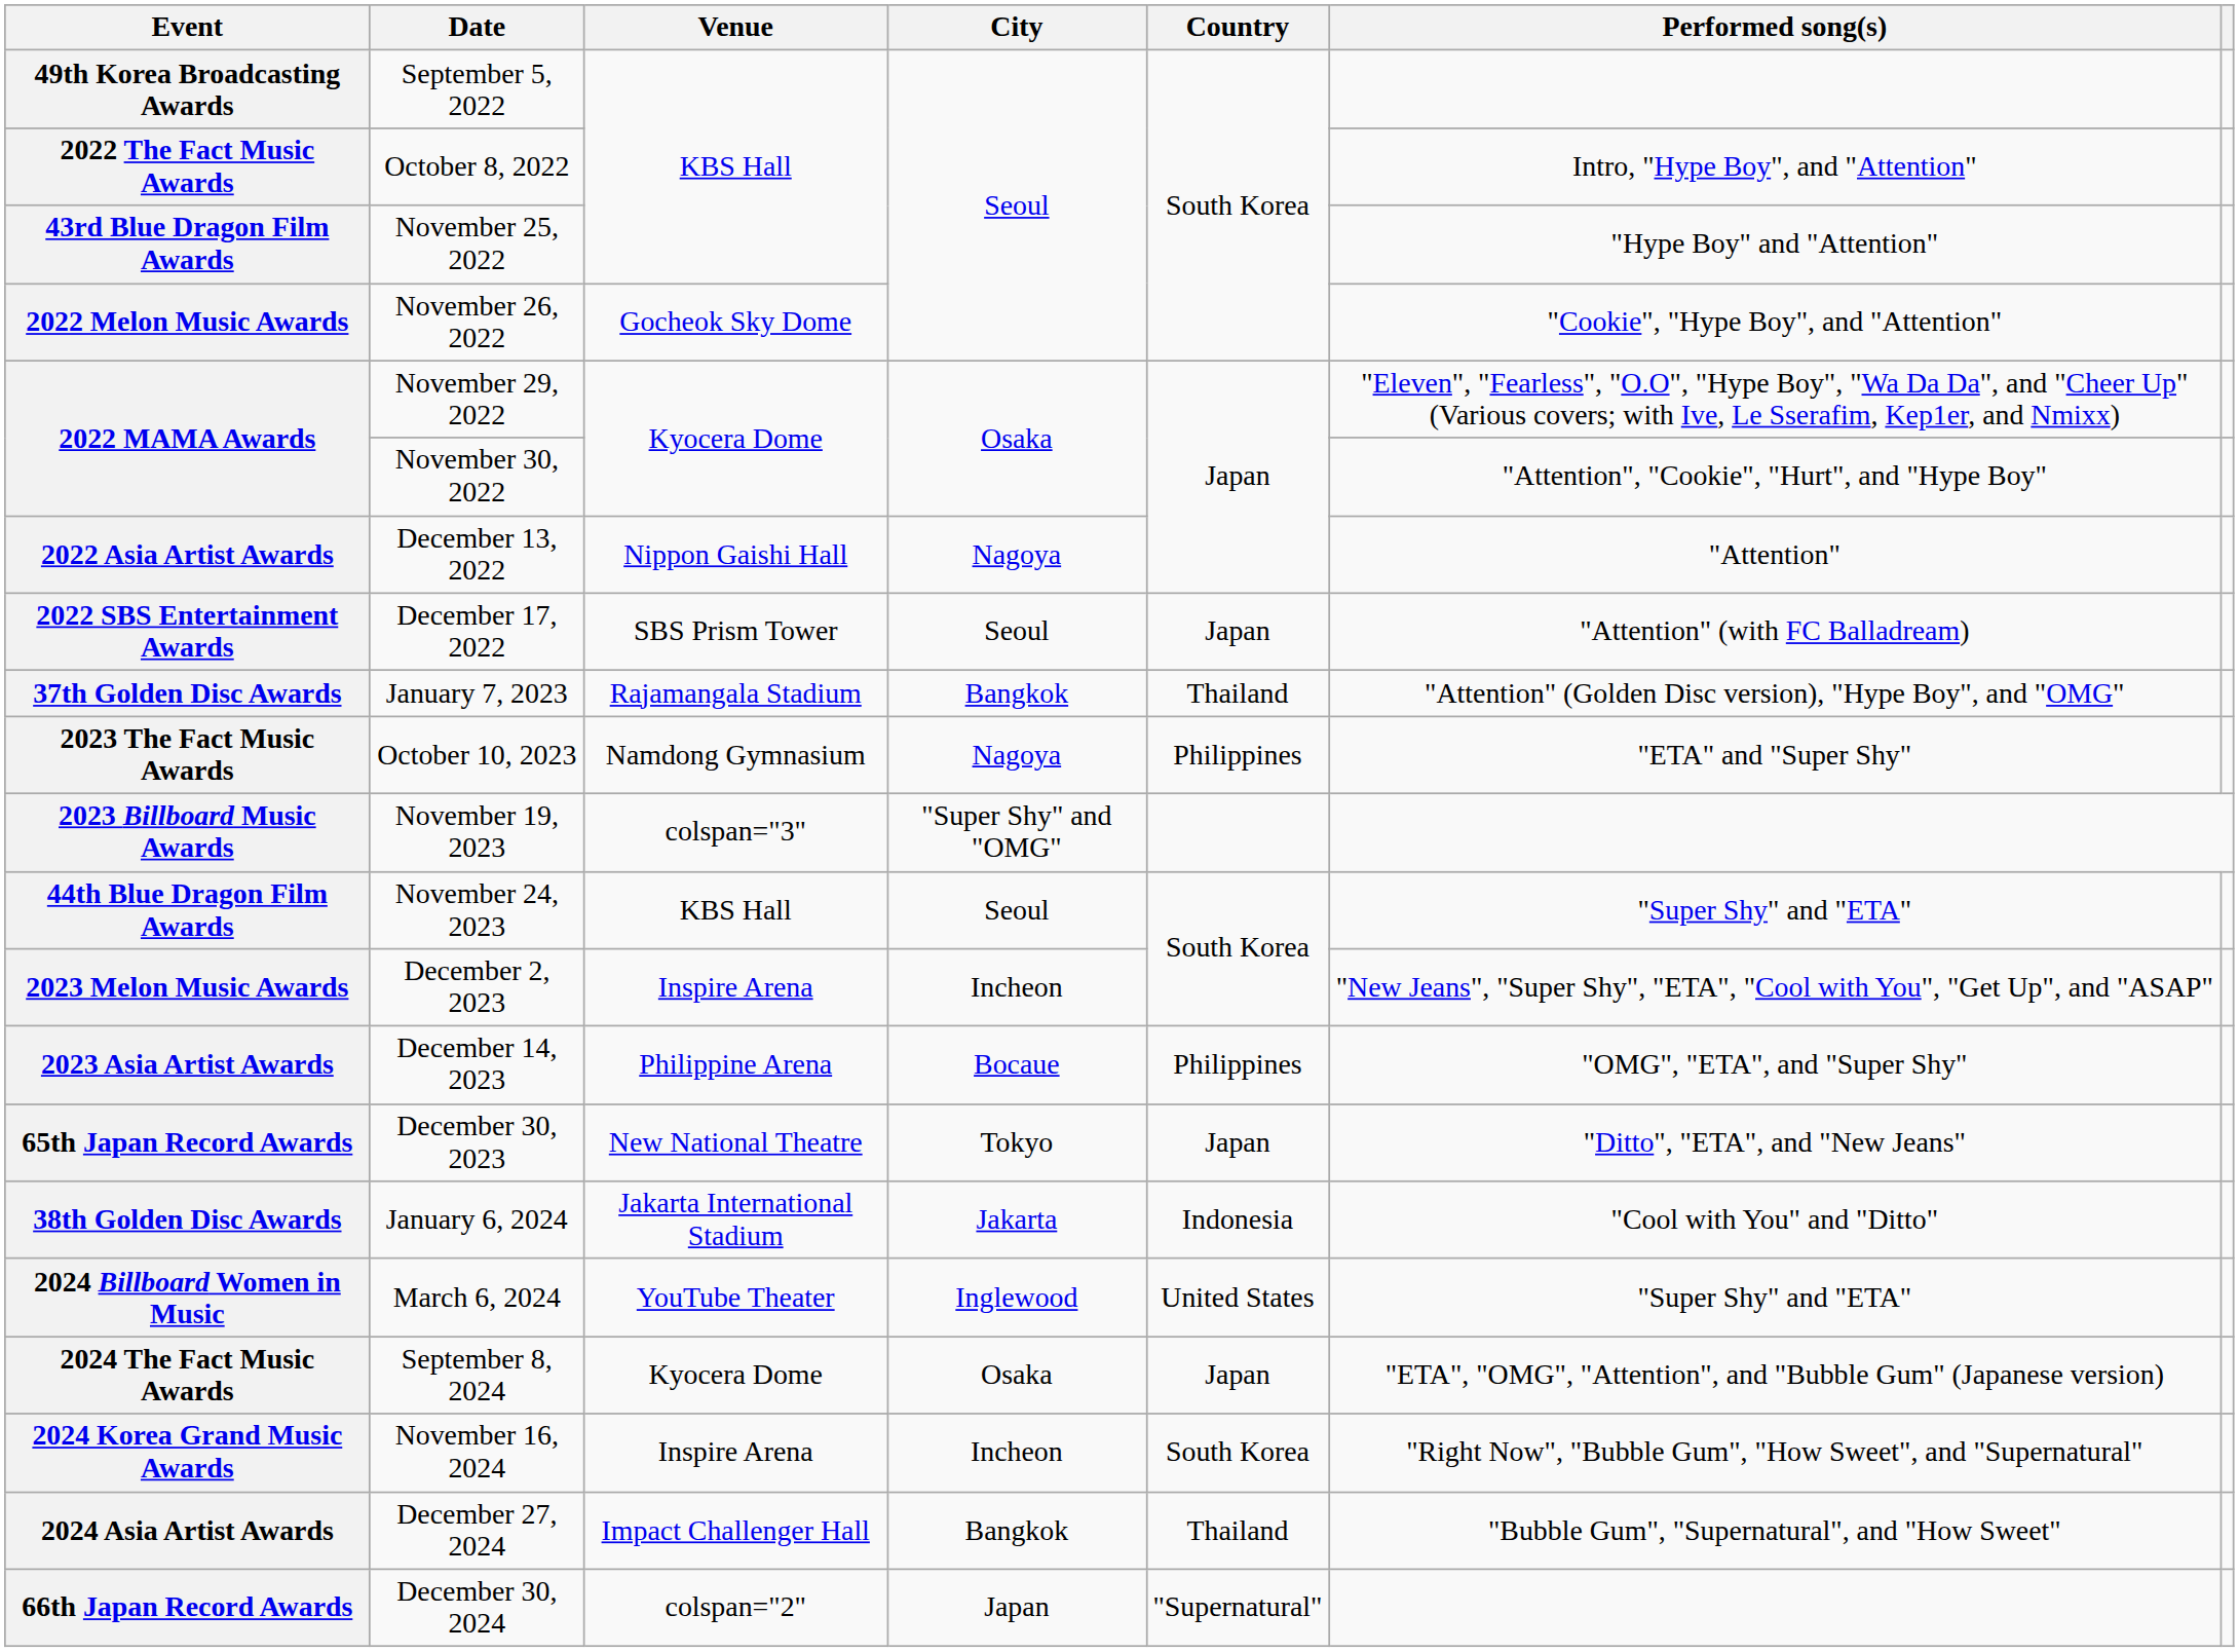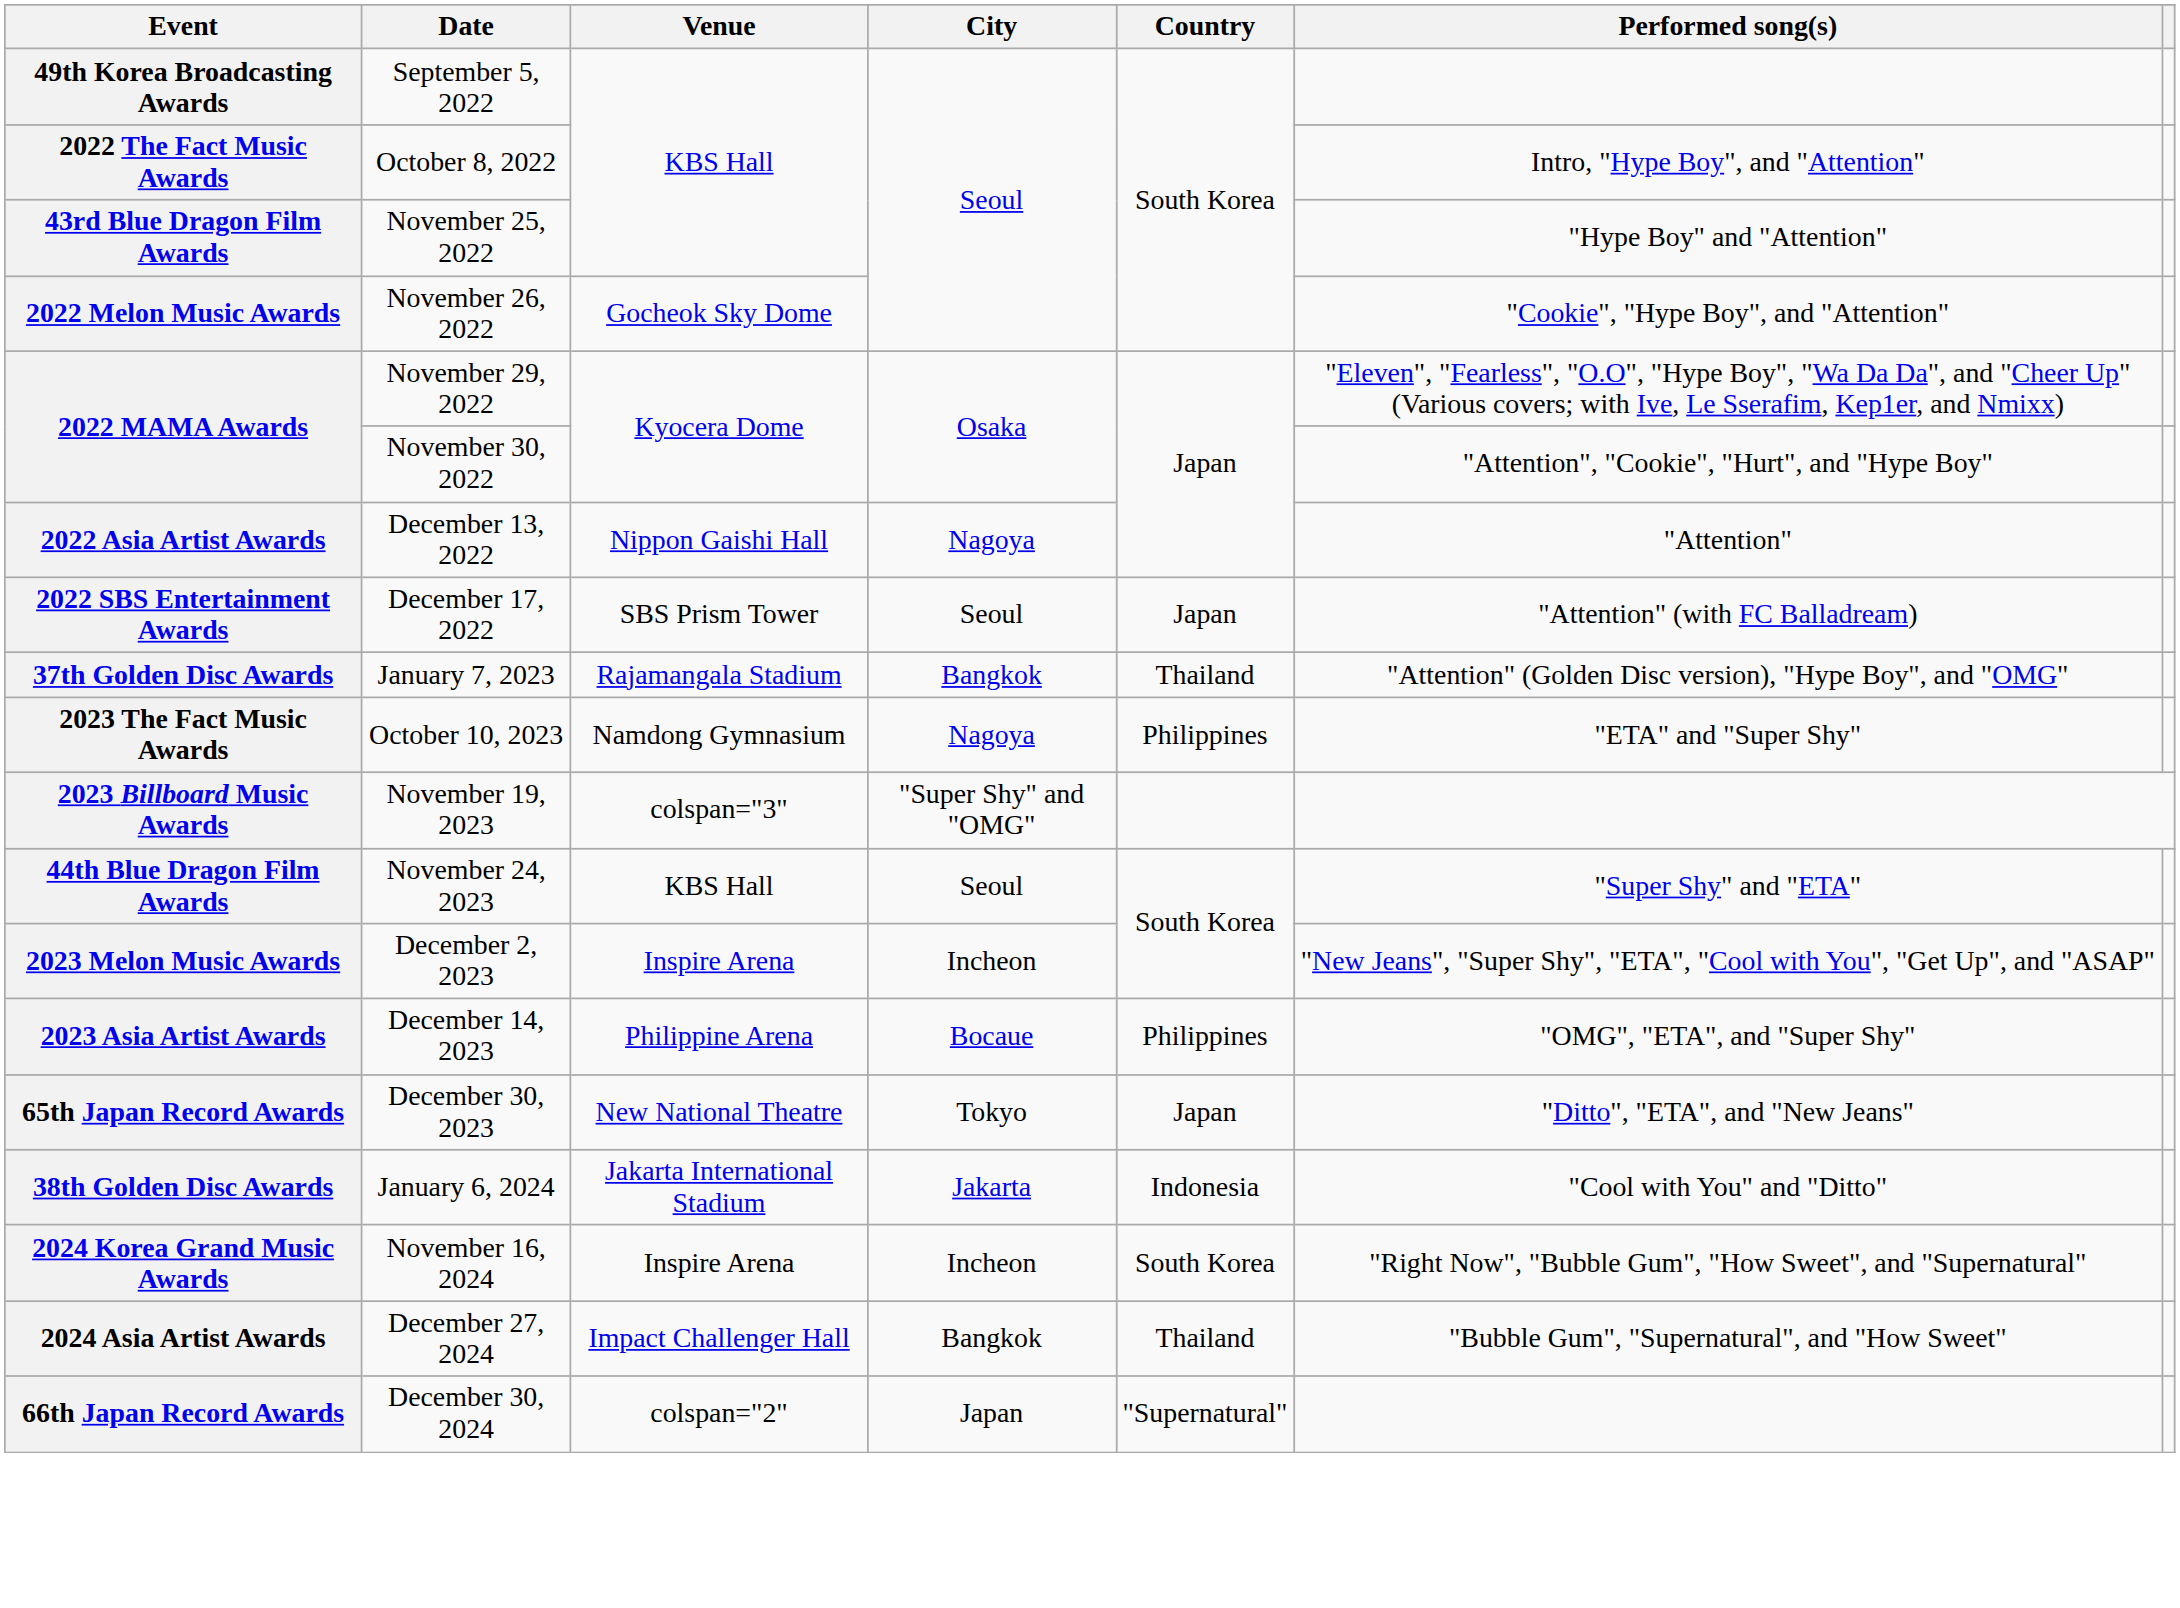- row: 2024 Billboard Women in Music | March 6, 2024 | YouTube Theater | Inglewood | United States | "Super Shy" and "ETA"
- row: 2024 The Fact Music Awards | September 8, 2024 | Kyocera Dome | Osaka | Japan | "ETA", "OMG", "Attention", and "Bubble Gum" (Japanese version)
